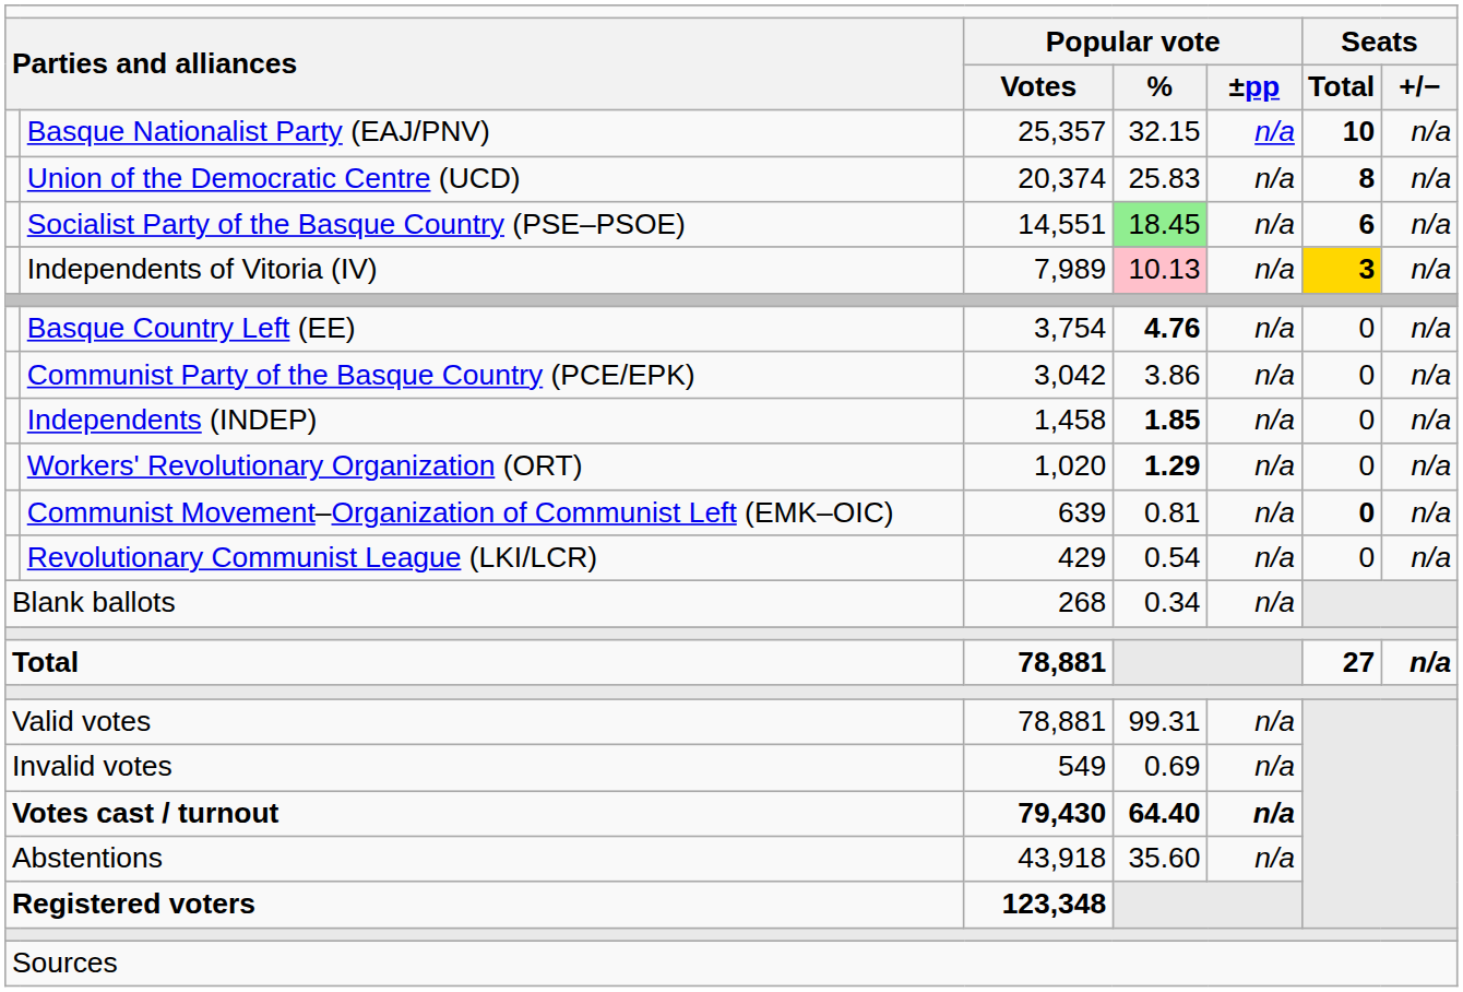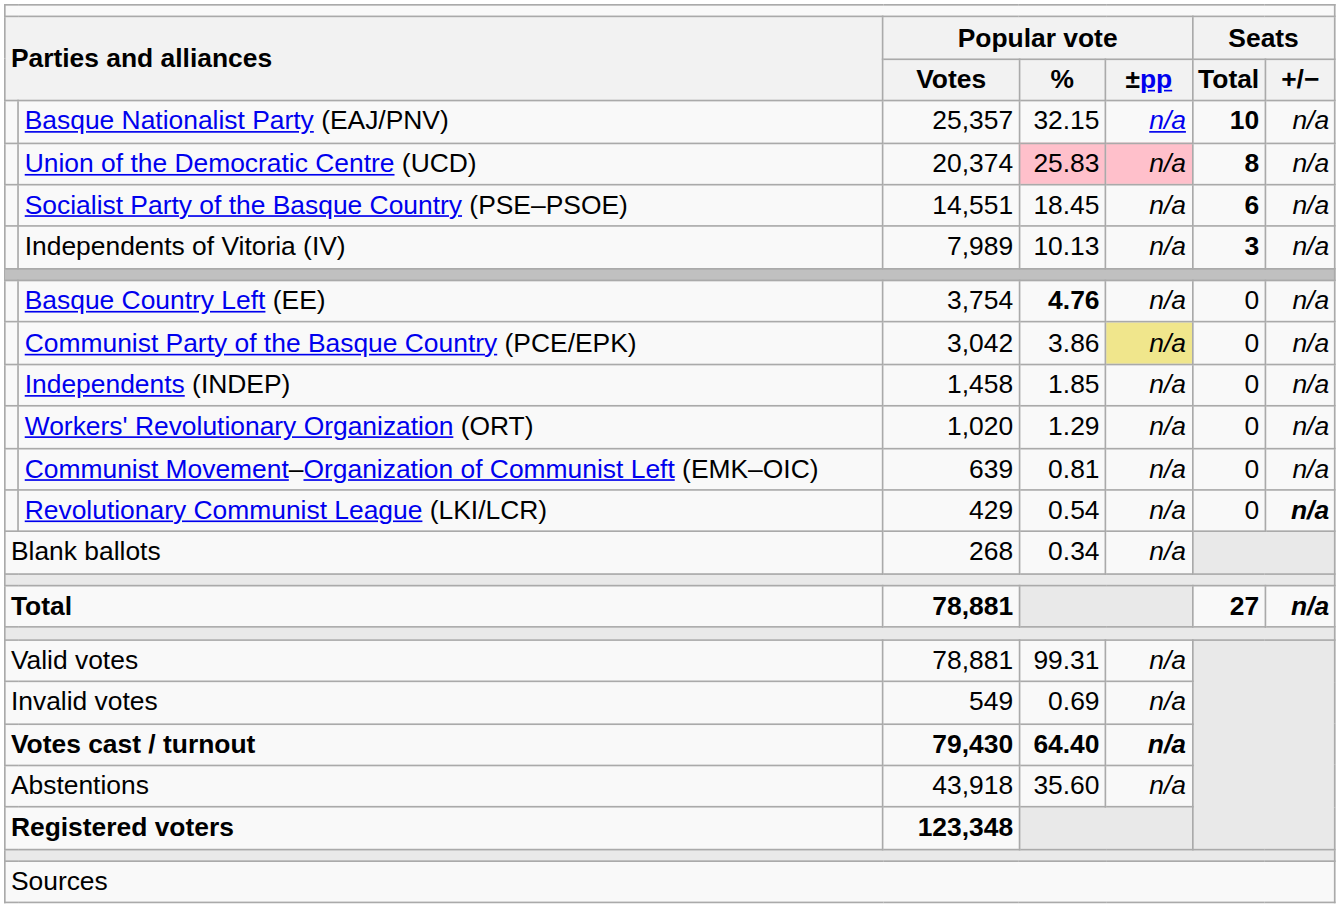Union of the Democratic Centre (UCD) | column 4: no background -> pink background
Union of the Democratic Centre (UCD) | column 5: no background -> pink background
Socialist Party of the Basque Country (PSE–PSOE) | column 4: lightgreen background -> no background
Independents of Vitoria (IV) | column 4: pink background -> no background
Independents of Vitoria (IV) | column 6: gold background -> no background
Communist Party of the Basque Country (PCE/EPK) | column 5: no background -> khaki background
Independents (INDEP) | column 4: bold -> normal
Workers' Revolutionary Organization (ORT) | column 4: bold -> normal
Communist Movement–Organization of Communist Left (EMK–OIC) | column 6: bold -> normal
Revolutionary Communist League (LKI/LCR) | column 7: normal -> bold
